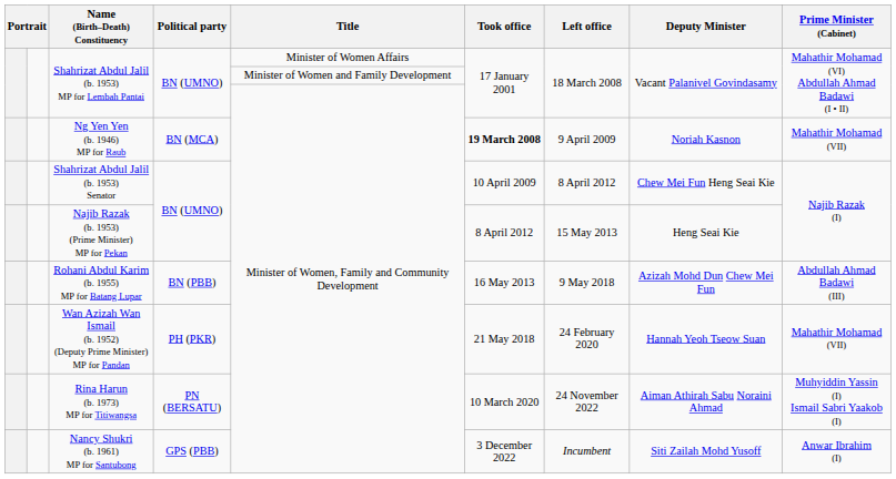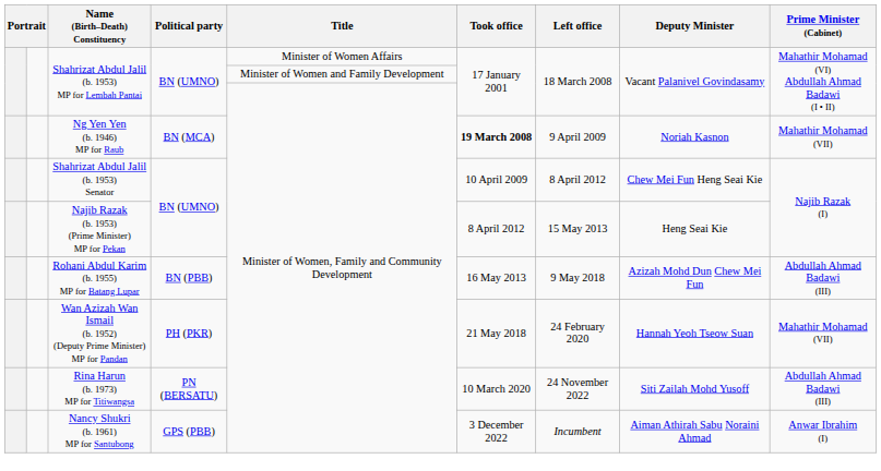Rina Harun (b. 1973) MP for Titiwangsa | Deputy Minister: Aiman Athirah Sabu Noraini Ahmad -> Siti Zailah Mohd Yusoff
Rina Harun (b. 1973) MP for Titiwangsa | Prime Minister (Cabinet): Muhyiddin Yassin (I) Ismail Sabri Yaakob (I) -> Abdullah Ahmad Badawi (III)
Nancy Shukri (b. 1961) MP for Santubong | Deputy Minister: Siti Zailah Mohd Yusoff -> Aiman Athirah Sabu Noraini Ahmad
